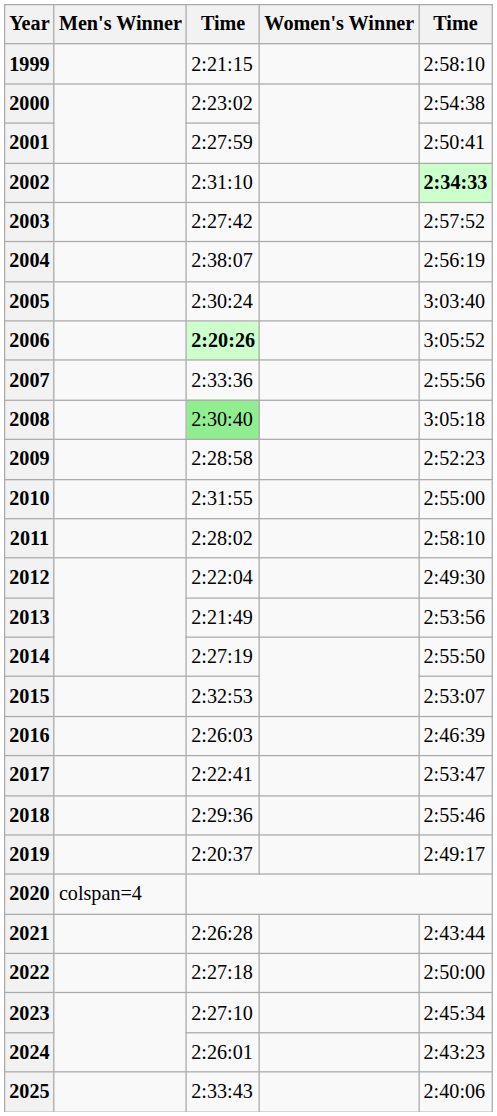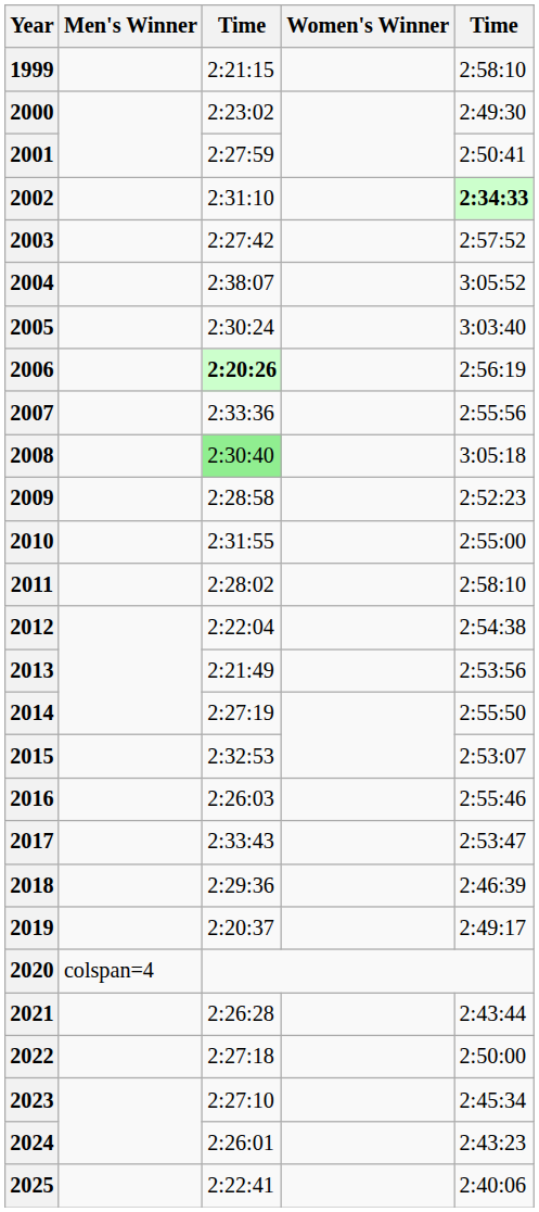2000 | column 5: 2:54:38 -> 2:49:30
2004 | column 5: 2:56:19 -> 3:05:52
2006 | column 5: 3:05:52 -> 2:56:19
2012 | column 5: 2:49:30 -> 2:54:38
2016 | column 5: 2:46:39 -> 2:55:46
2017 | column 3: 2:22:41 -> 2:33:43
2018 | column 5: 2:55:46 -> 2:46:39
2025 | column 3: 2:33:43 -> 2:22:41
